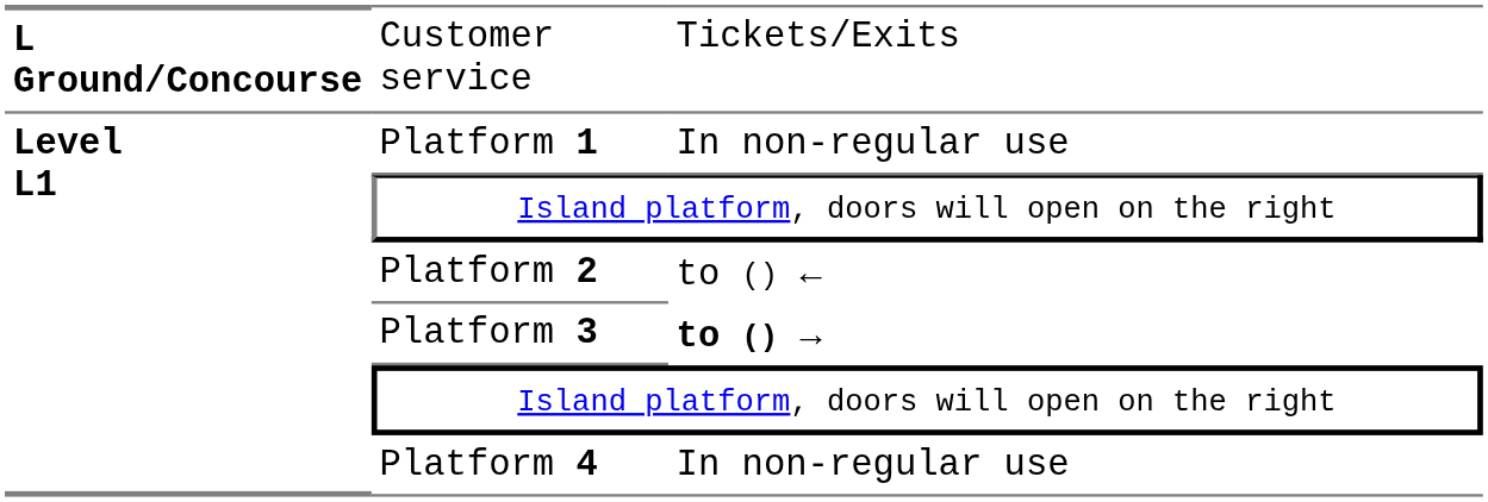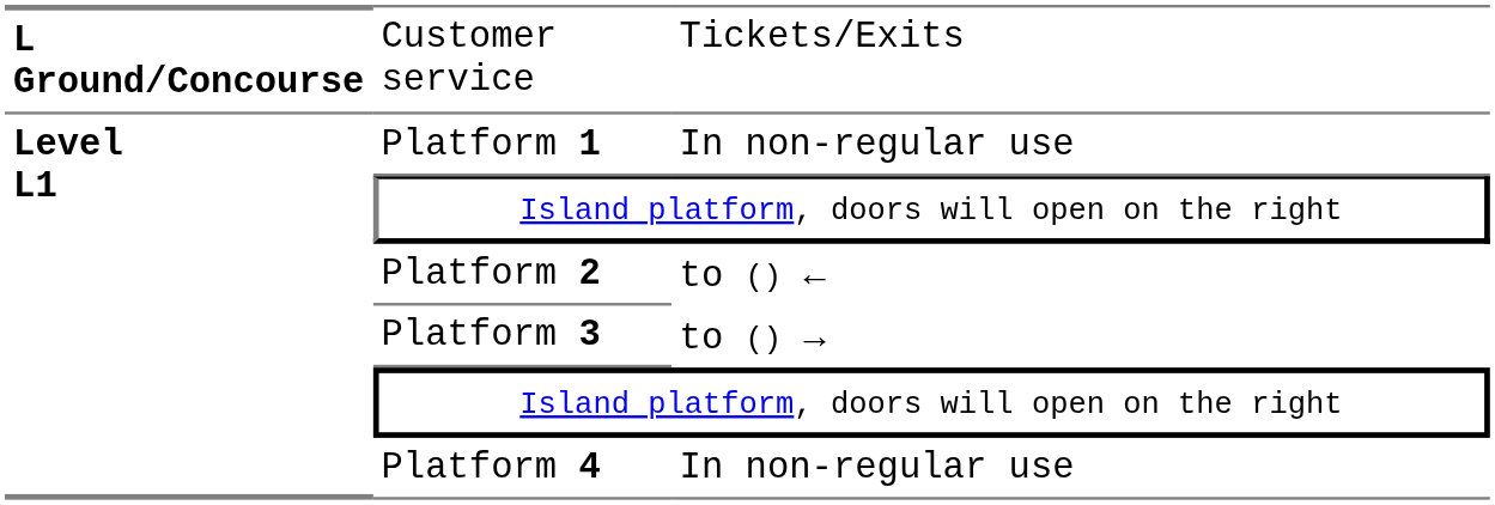Platform 3 | column 3: bold -> normal
